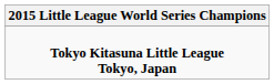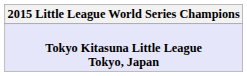row 2 | column 1: no background -> lavender background
